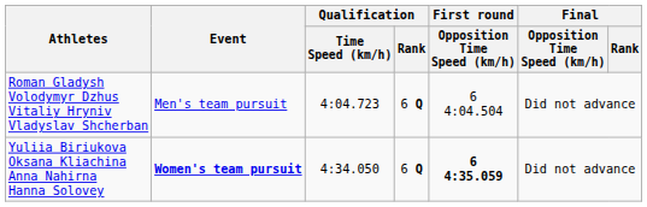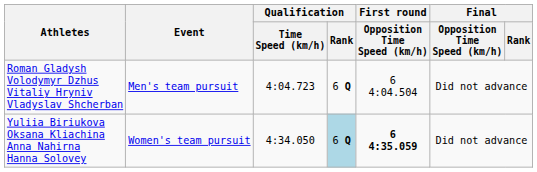Yuliia Biriukova Oksana Kliachina Anna Nahirna Hanna Solovey | Event: bold -> normal
Yuliia Biriukova Oksana Kliachina Anna Nahirna Hanna Solovey | Qualification / Rank: no background -> lightblue background
